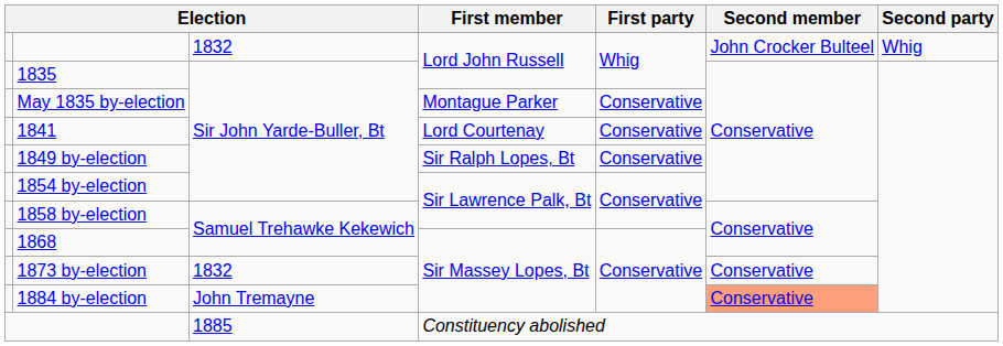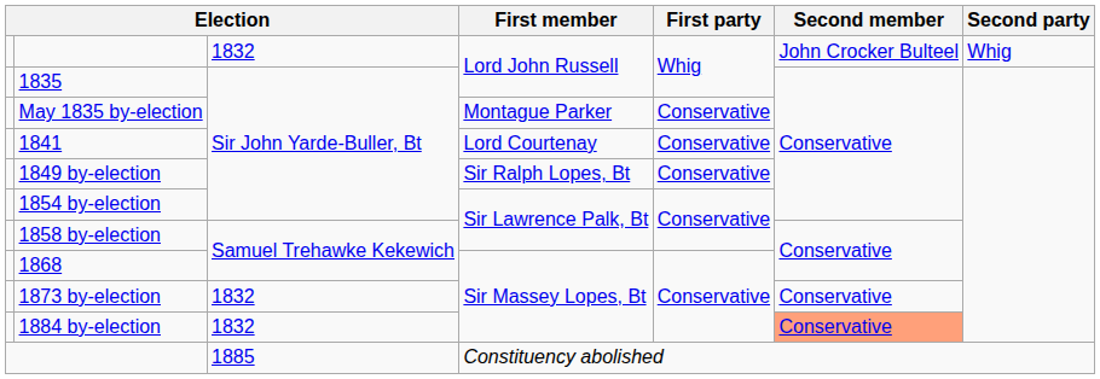1884 by-election | column 3: John Tremayne -> 1832
